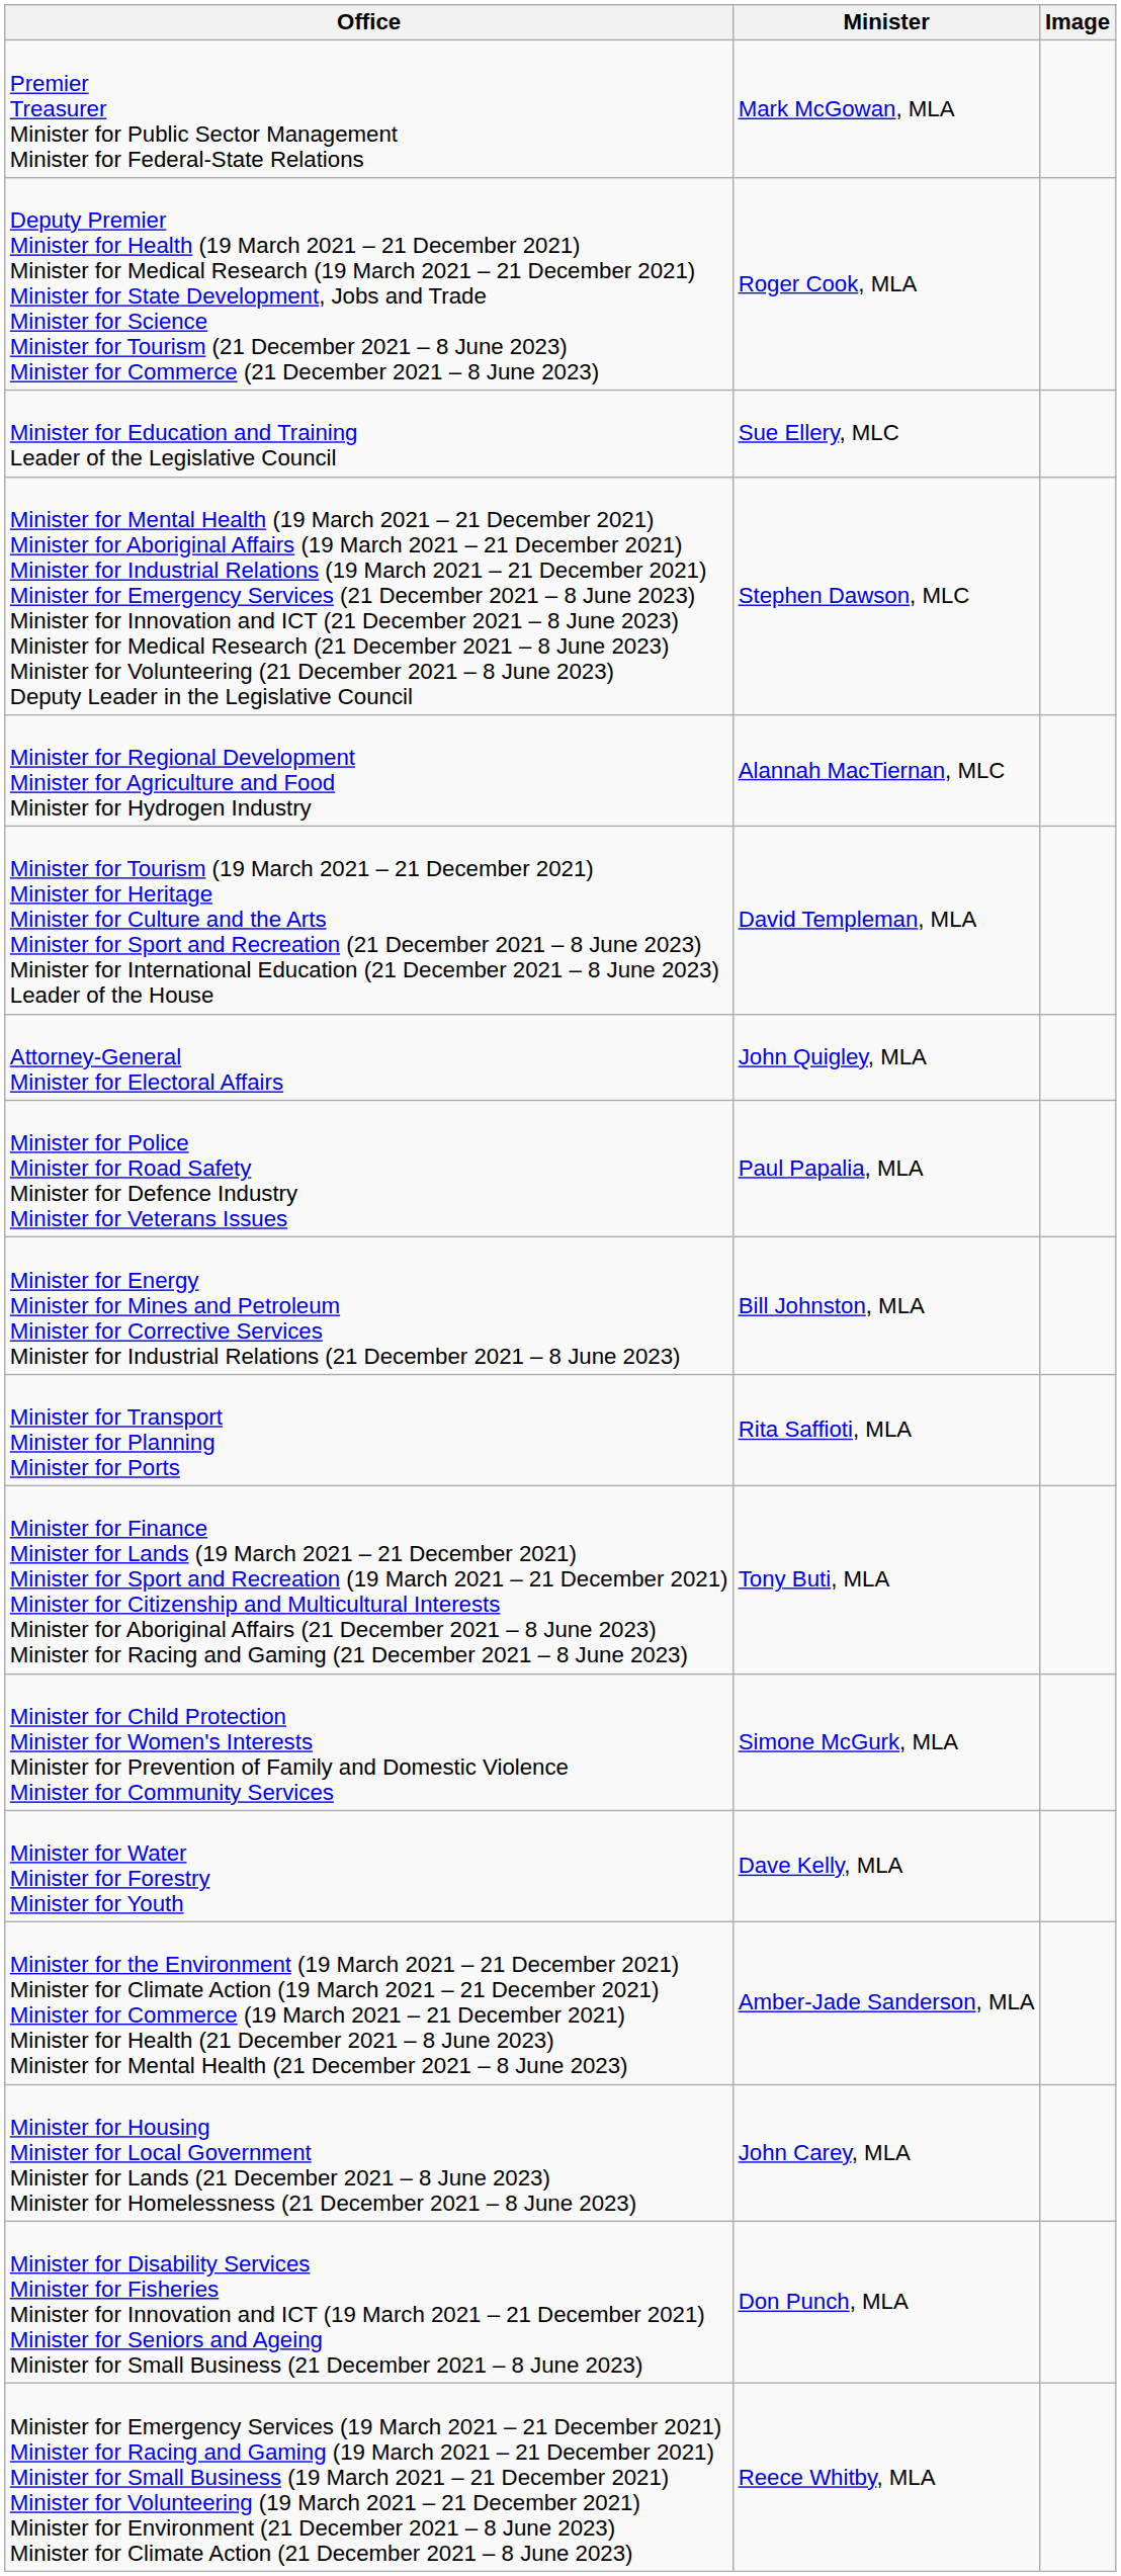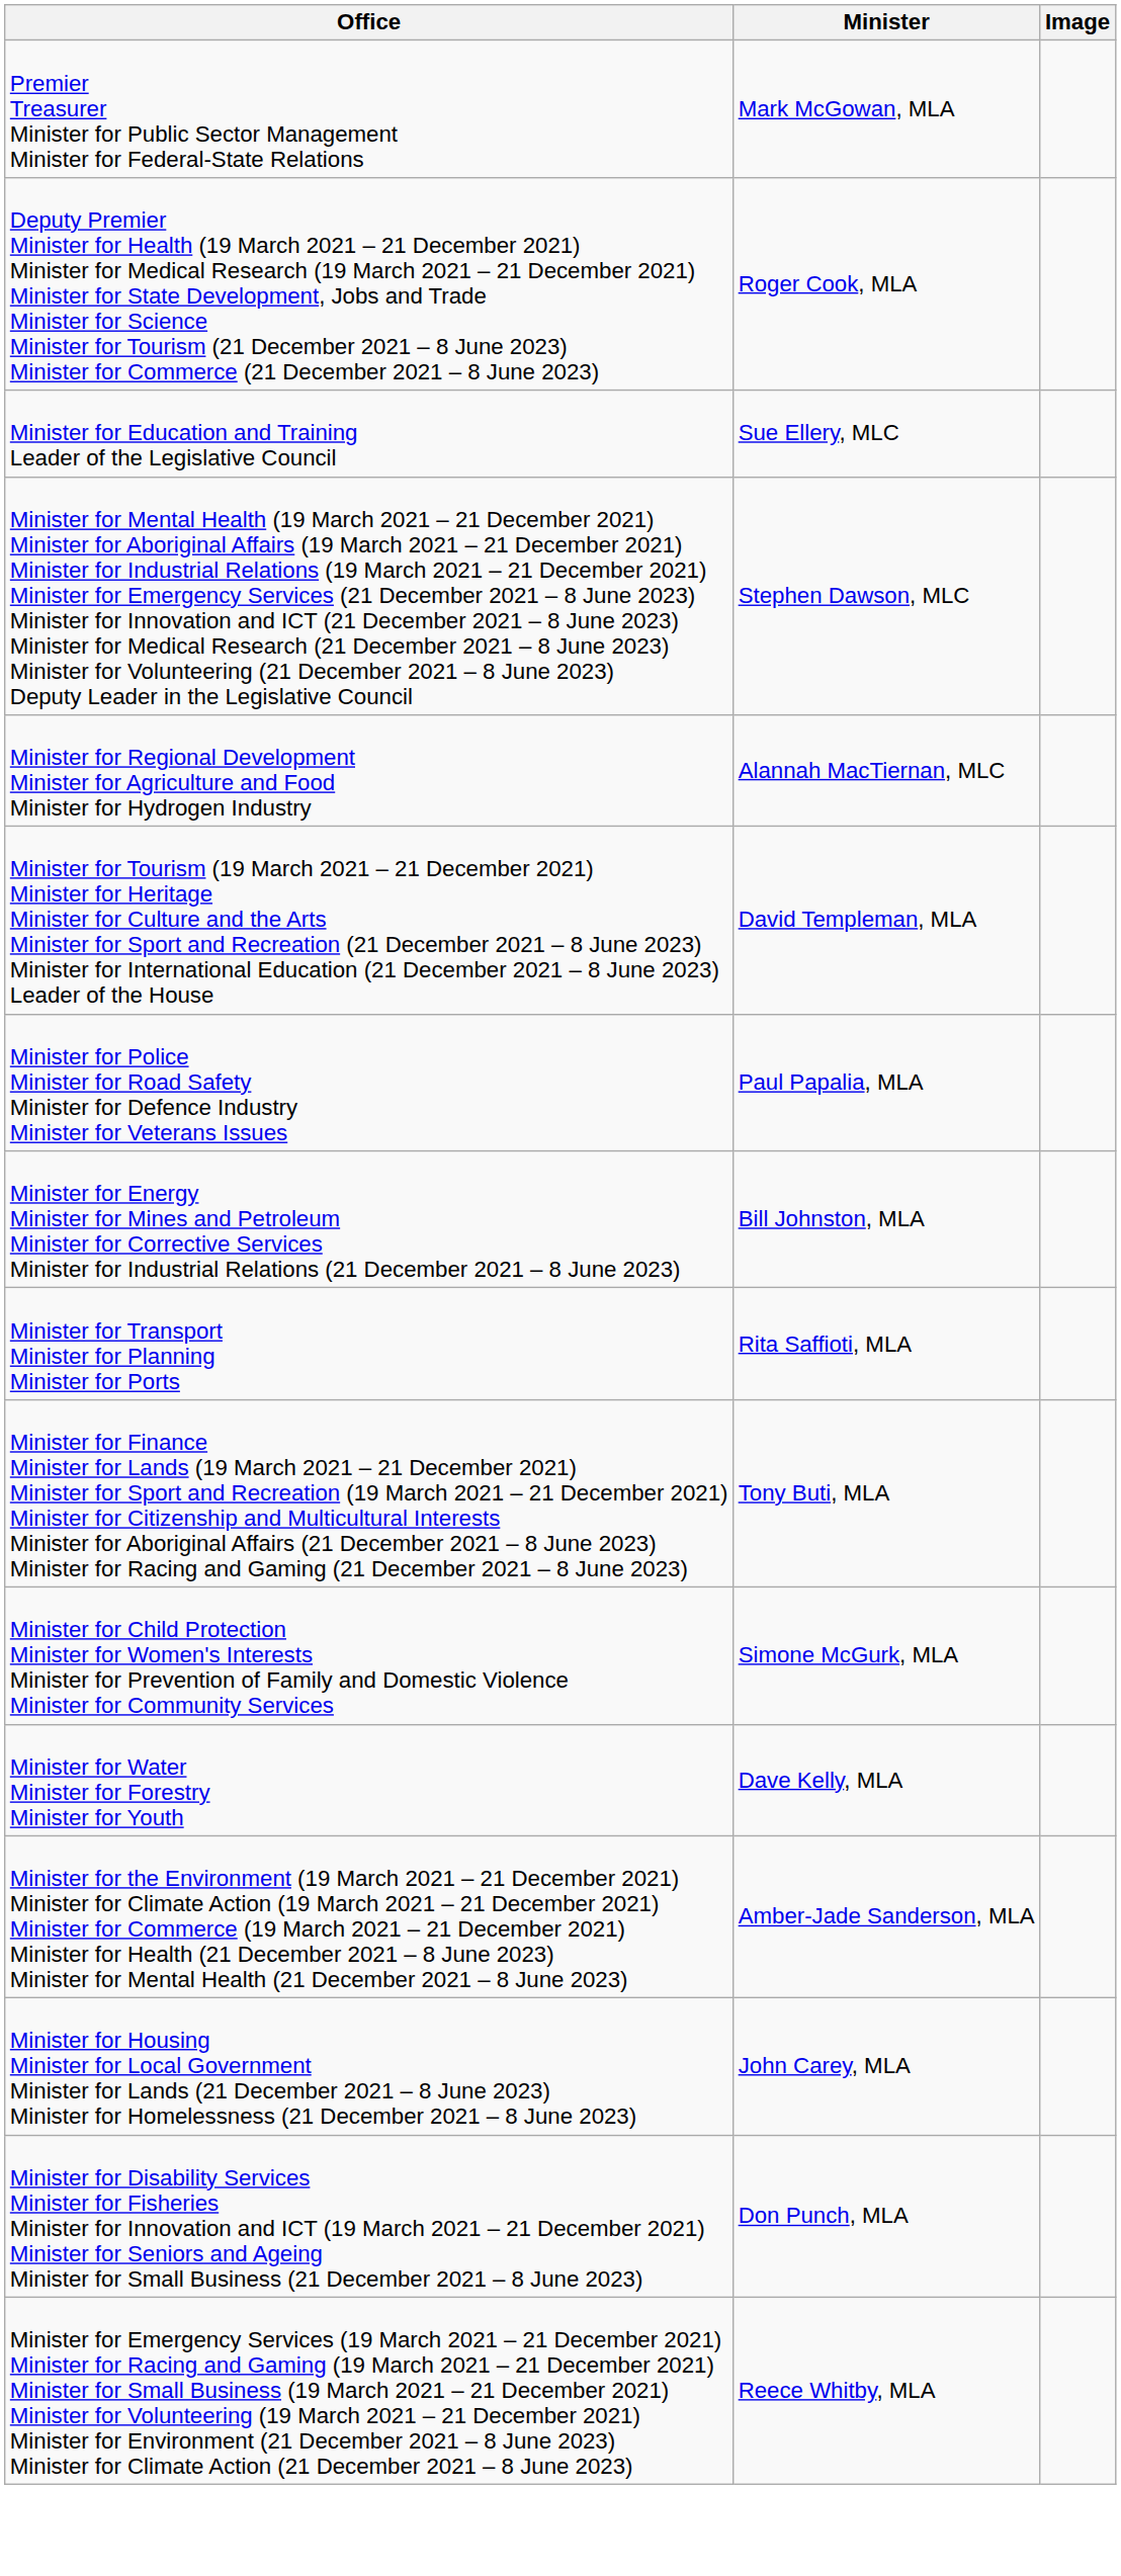- row: Attorney-General Minister for Electoral Affairs | John Quigley, MLA
